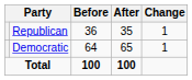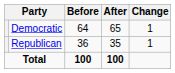rows swapped: Democratic <-> Republican
